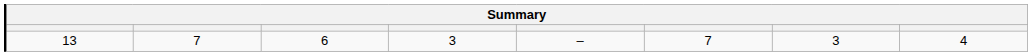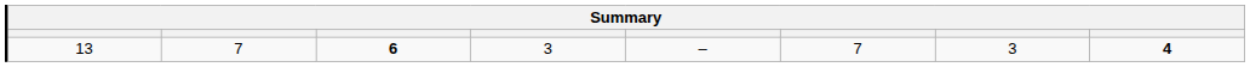13 | column 3: normal -> bold
13 | column 8: normal -> bold
